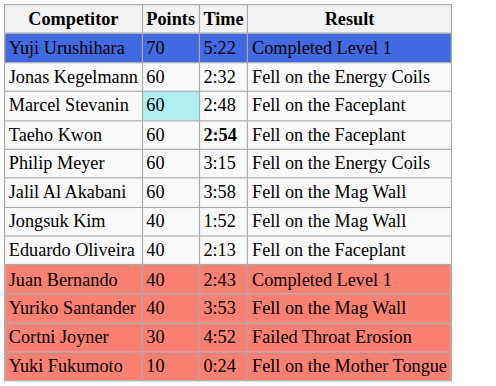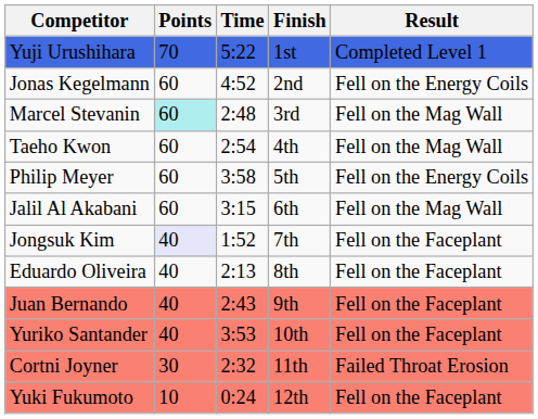+ column: Finish | 1st | 2nd | 3rd | 4th | 5th | 6th | 7th | 8th | 9th | 10th | 11th | 12th
Jonas Kegelmann | Time: 2:32 -> 4:52
Marcel Stevanin | Result: Fell on the Faceplant -> Fell on the Mag Wall
Taeho Kwon | Time: bold -> normal
Taeho Kwon | Result: Fell on the Faceplant -> Fell on the Mag Wall
Philip Meyer | Time: 3:15 -> 3:58
Jalil Al Akabani | Time: 3:58 -> 3:15
Jongsuk Kim | Points: no background -> lavender background
Jongsuk Kim | Result: Fell on the Mag Wall -> Fell on the Faceplant
Juan Bernando | Result: Completed Level 1 -> Fell on the Faceplant
Yuriko Santander | Result: Fell on the Mag Wall -> Fell on the Faceplant
Cortni Joyner | Time: 4:52 -> 2:32
Yuki Fukumoto | Result: Fell on the Mother Tongue -> Fell on the Faceplant
